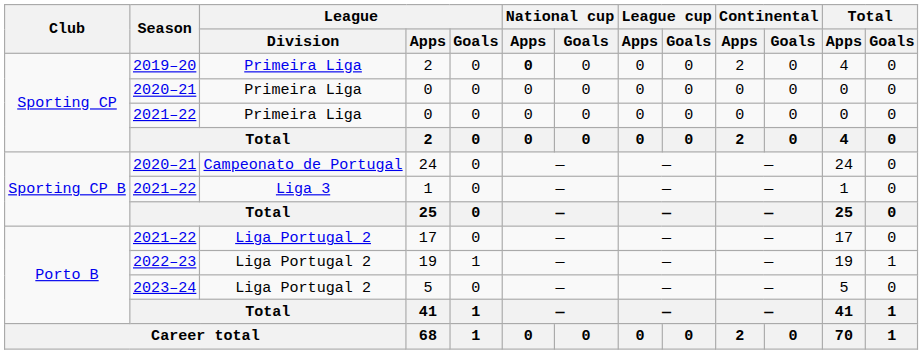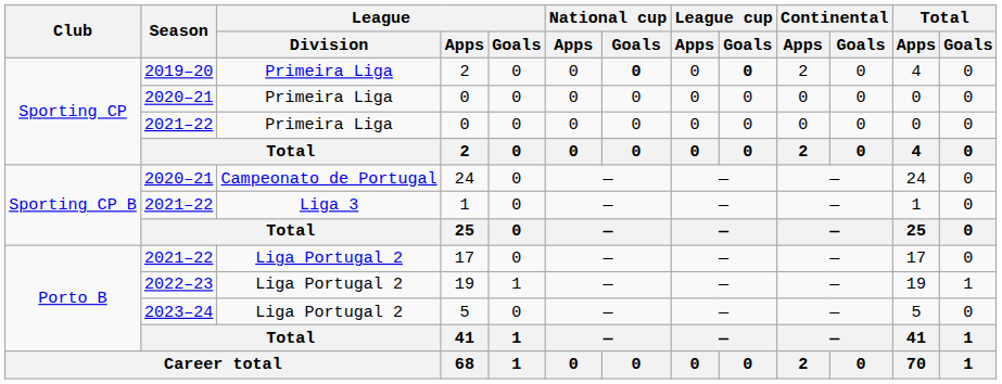2019–20 / 2 | National cup / Apps: bold -> normal
2019–20 / 2 | National cup / Goals: normal -> bold
2019–20 / 2 | League cup / Goals: normal -> bold
